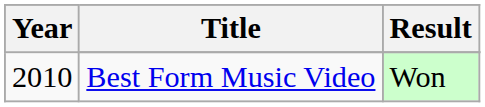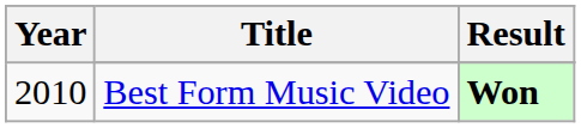Best Form Music Video | Result: normal -> bold
